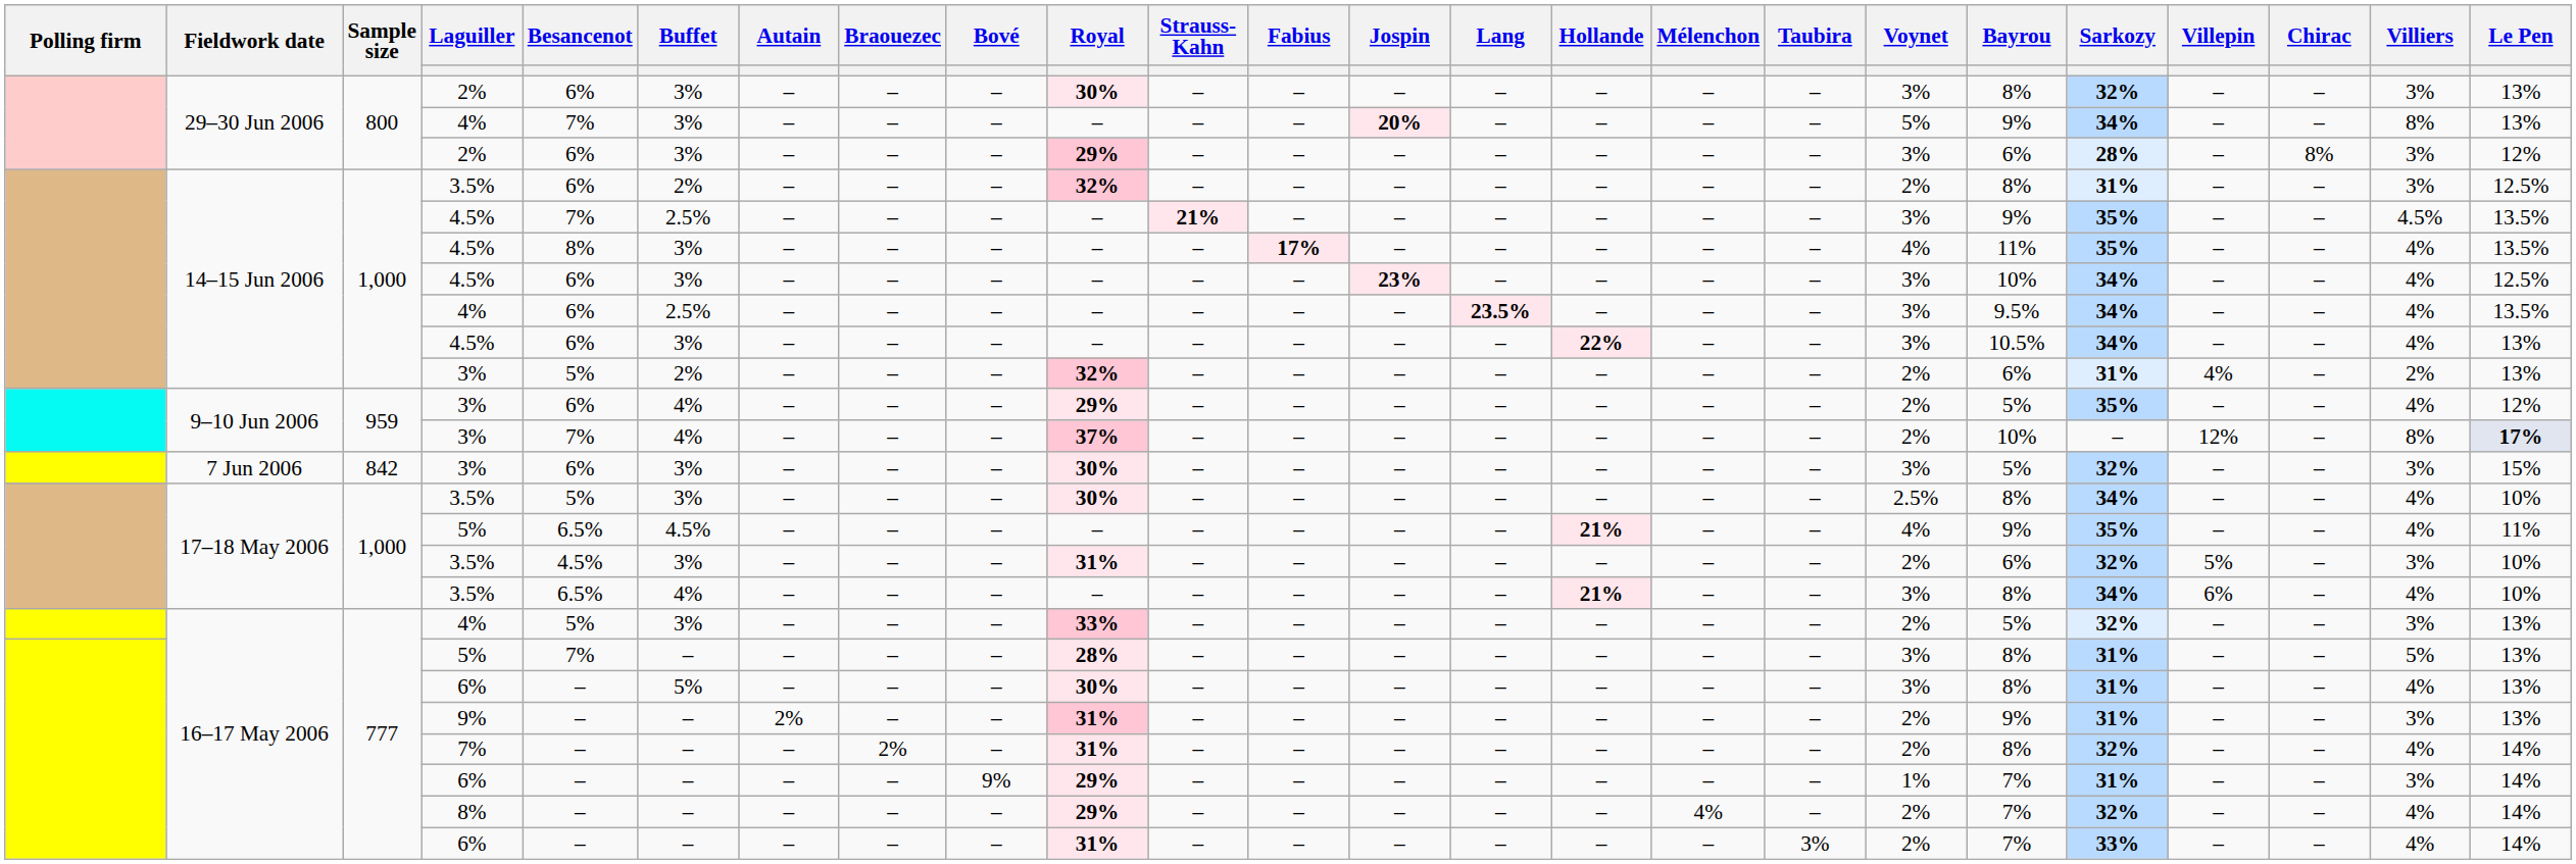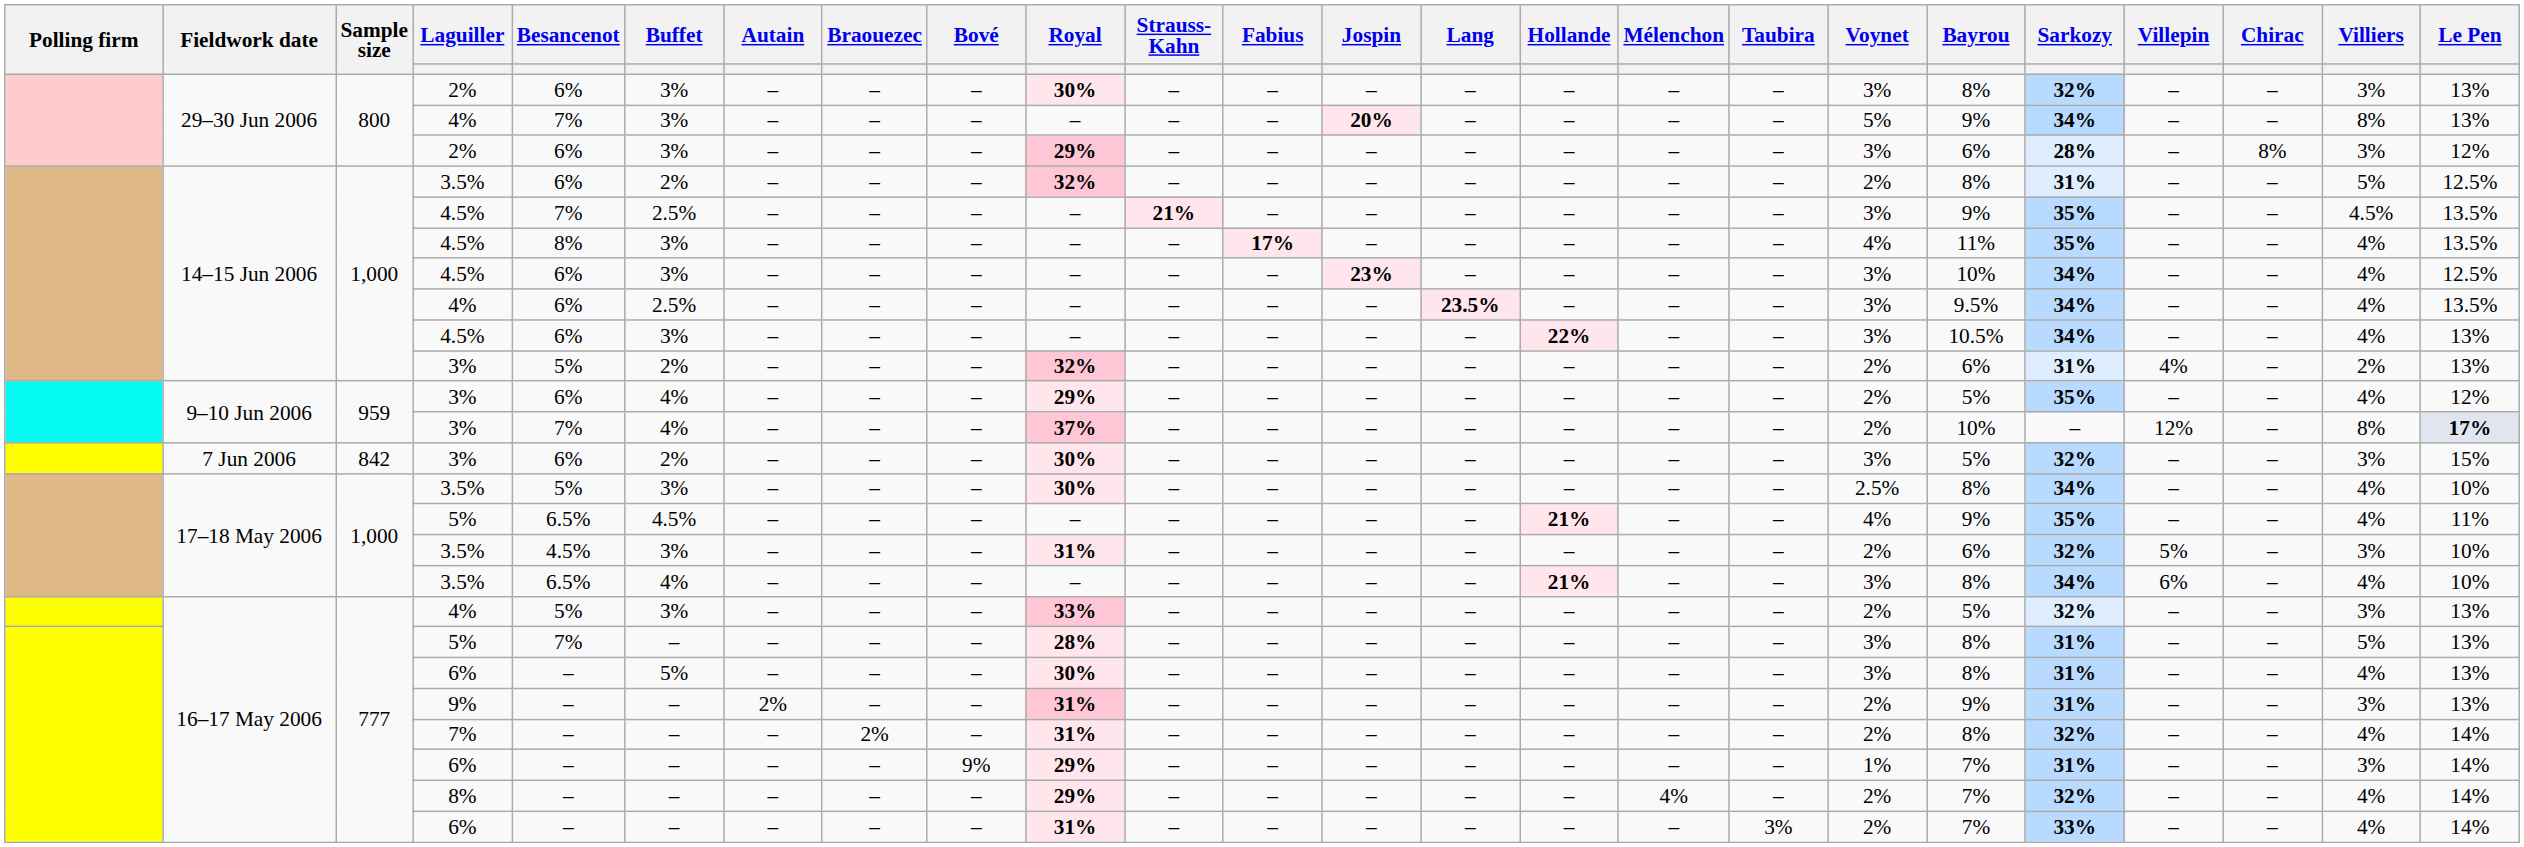14–15 Jun 2006 / 3.5% | Villiers: 3% -> 5%
7 Jun 2006 / 3% | Buffet: 3% -> 2%
